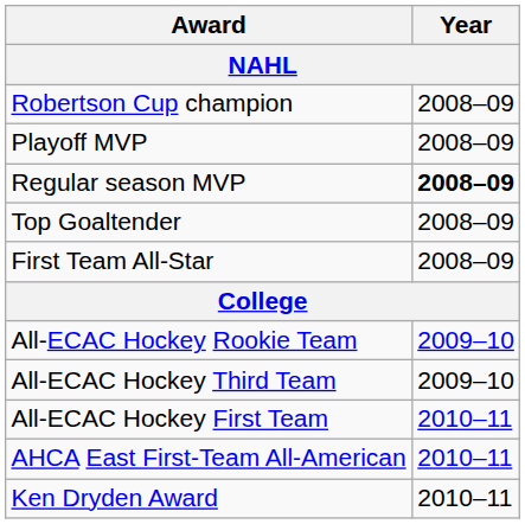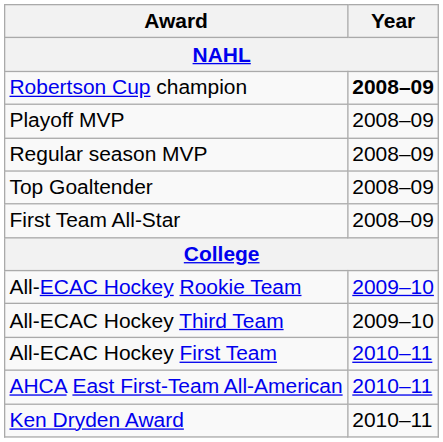Robertson Cup champion | Year: normal -> bold
Regular season MVP | Year: bold -> normal
